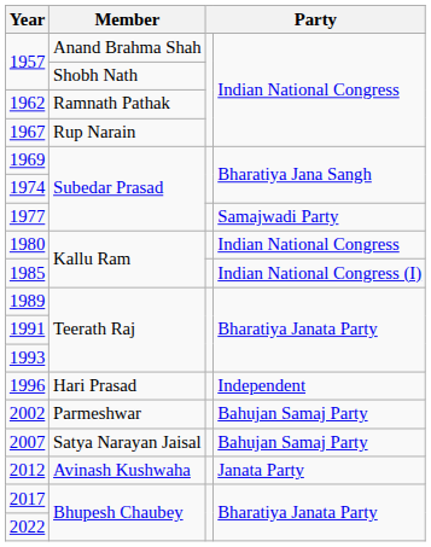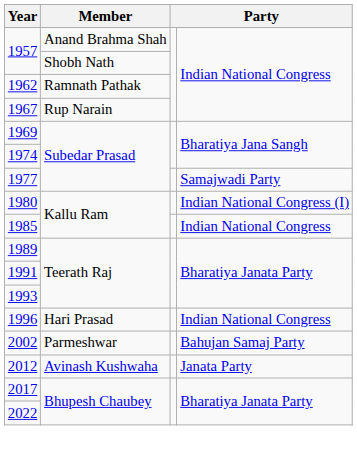1980 | column 4: Indian National Congress -> Indian National Congress (I)
1985 | column 4: Indian National Congress (I) -> Indian National Congress
1996 | column 4: Independent -> Indian National Congress
- row: 2007 | Satya Narayan Jaisal | Bahujan Samaj Party
